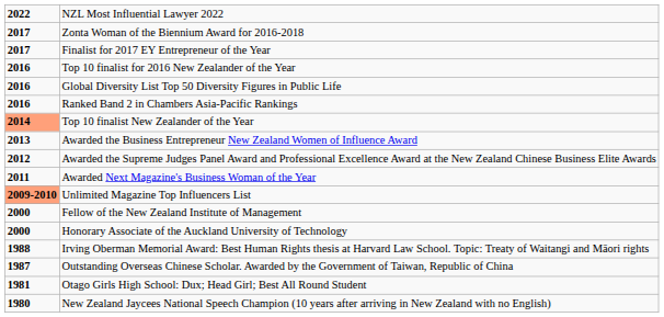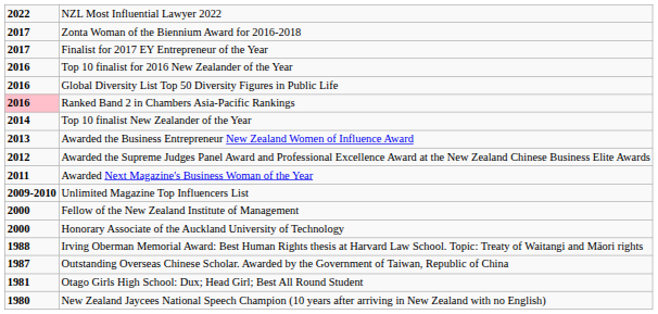Ranked Band 2 in Chambers Asia-Pacific Rankings | column 1: no background -> pink background
Top 10 finalist New Zealander of the Year | column 1: lightsalmon background -> no background
Unlimited Magazine Top Influencers List | column 1: lightsalmon background -> no background
